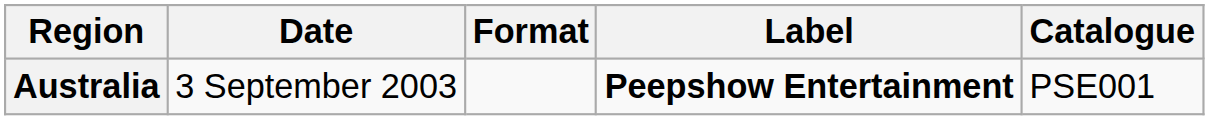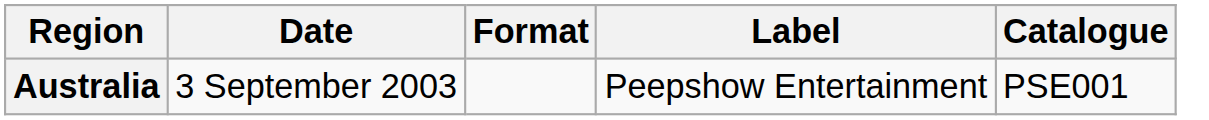Australia | Label: bold -> normal
